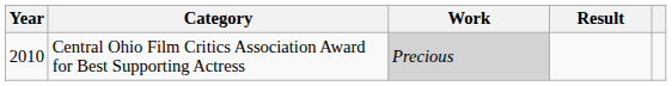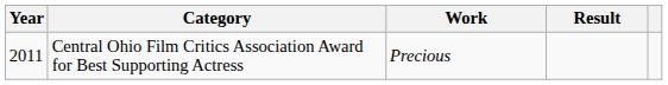row 2 | Year: 2010 -> 2011
row 2 | Work: lightgrey background -> no background
